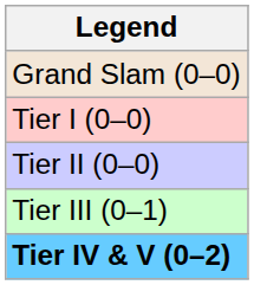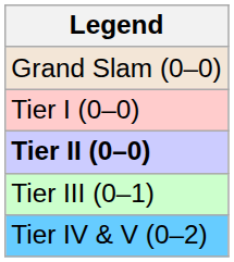row 4 | column 1: normal -> bold
row 6 | column 1: bold -> normal
